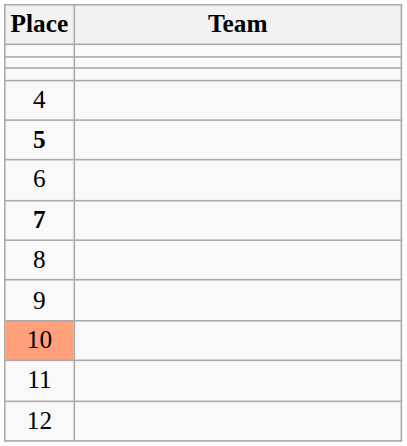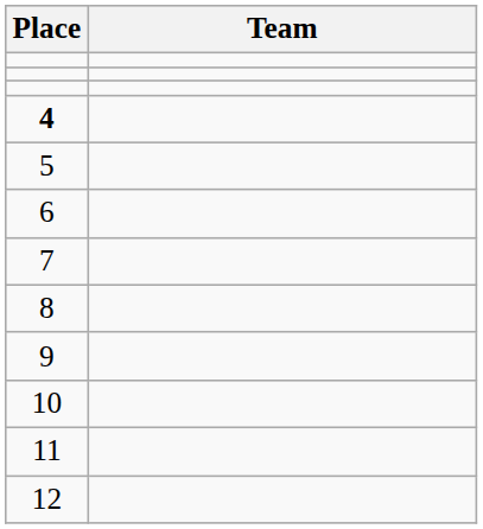row 5 | Place: normal -> bold
row 6 | Place: bold -> normal
row 8 | Place: bold -> normal
row 11 | Place: lightsalmon background -> no background
